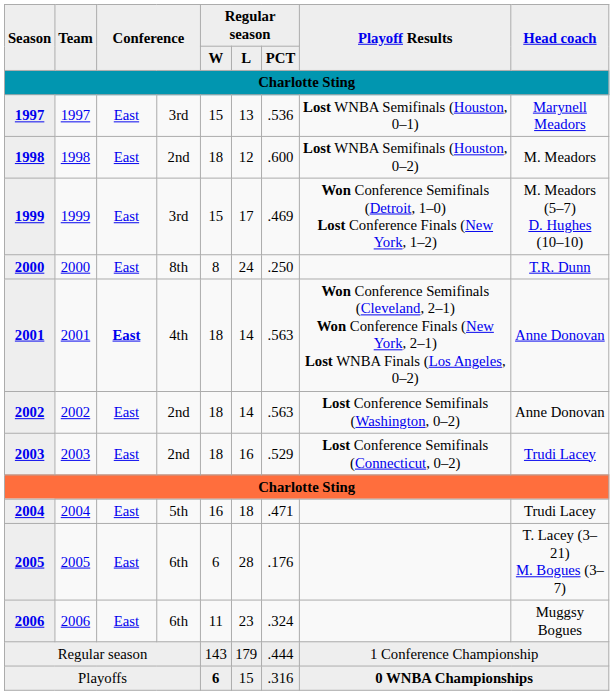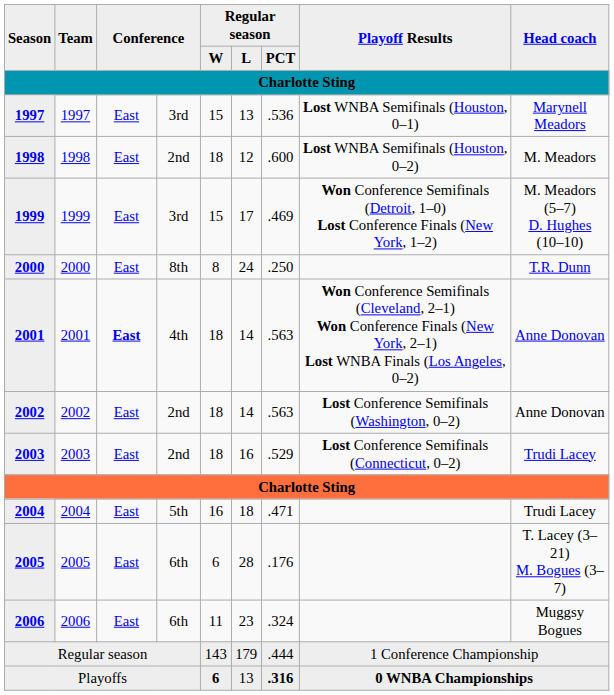Playoffs | Regular season / L: 15 -> 13
Playoffs | Regular season / PCT: normal -> bold
